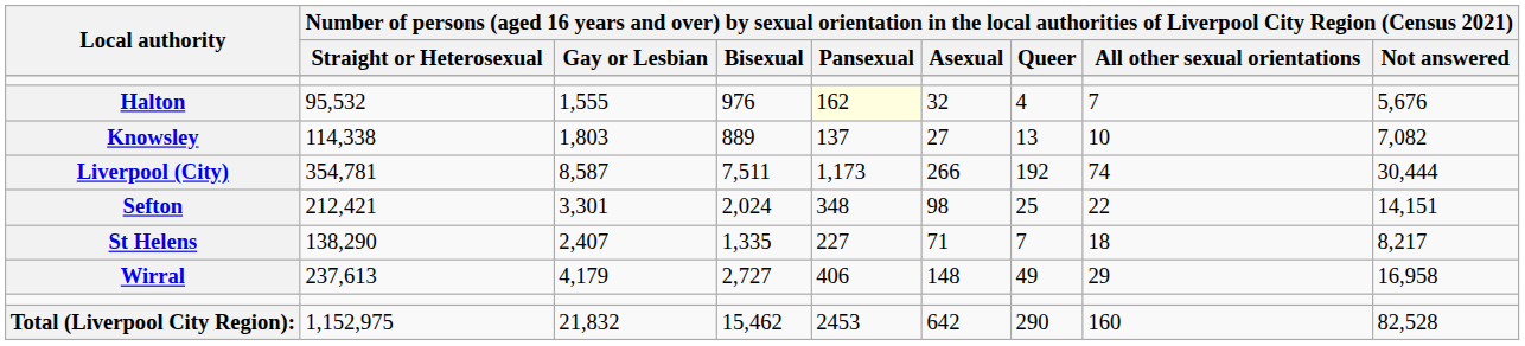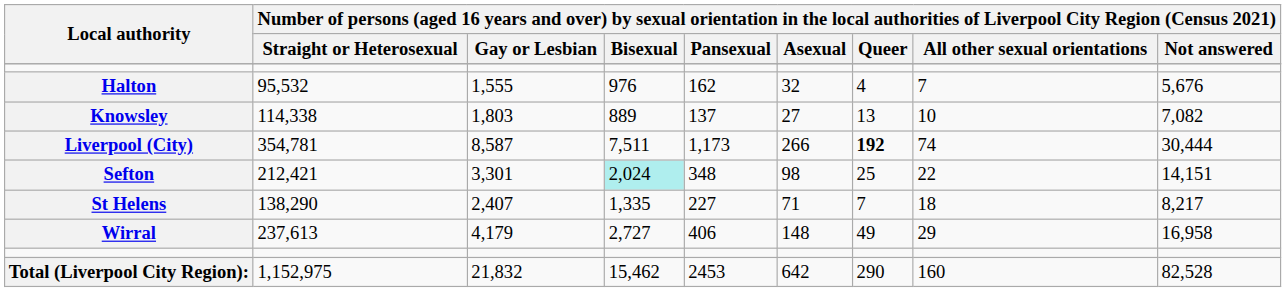Halton | column 5: lightyellow background -> no background
Liverpool (City) | column 7: normal -> bold
Sefton | column 4: no background -> paleturquoise background
